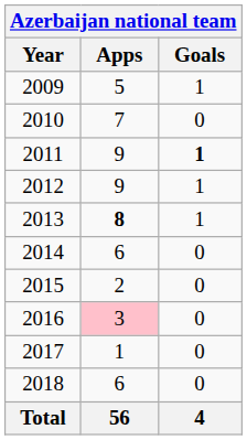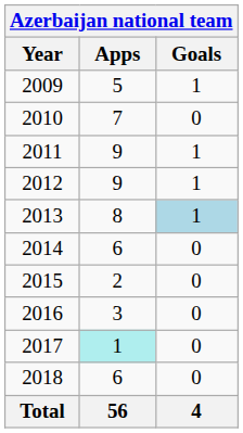2011 | Goals: bold -> normal
2013 | Apps: bold -> normal
2013 | Goals: no background -> lightblue background
2016 | Apps: pink background -> no background
2017 | Apps: no background -> paleturquoise background
